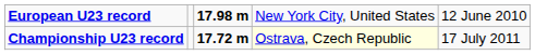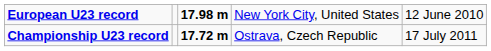Championship U23 record | column 4: lightyellow background -> no background
